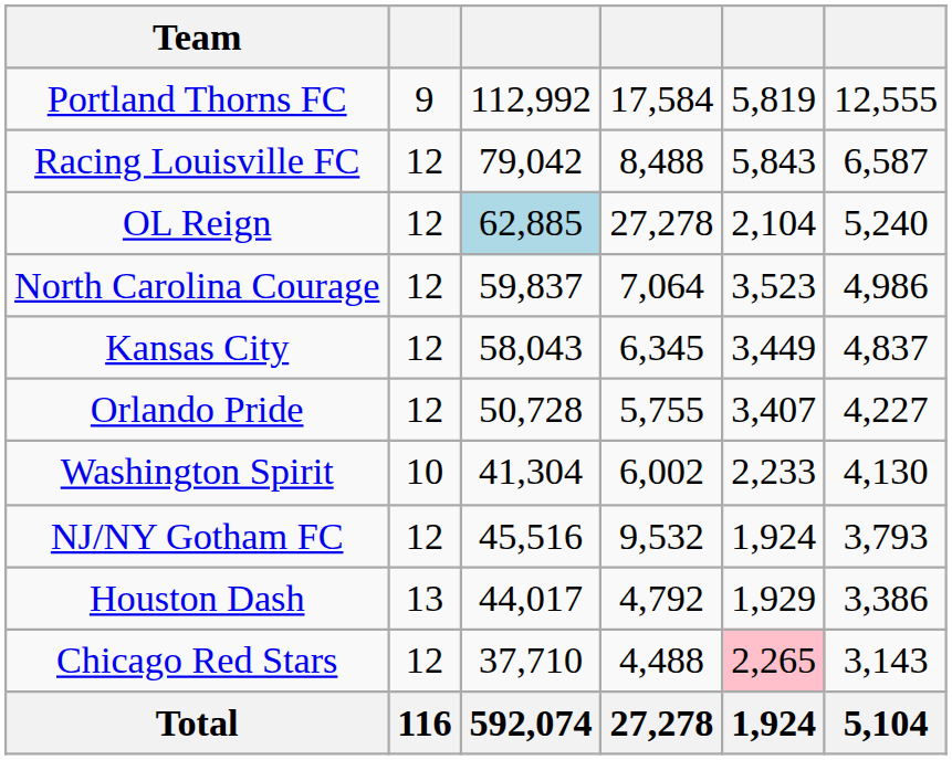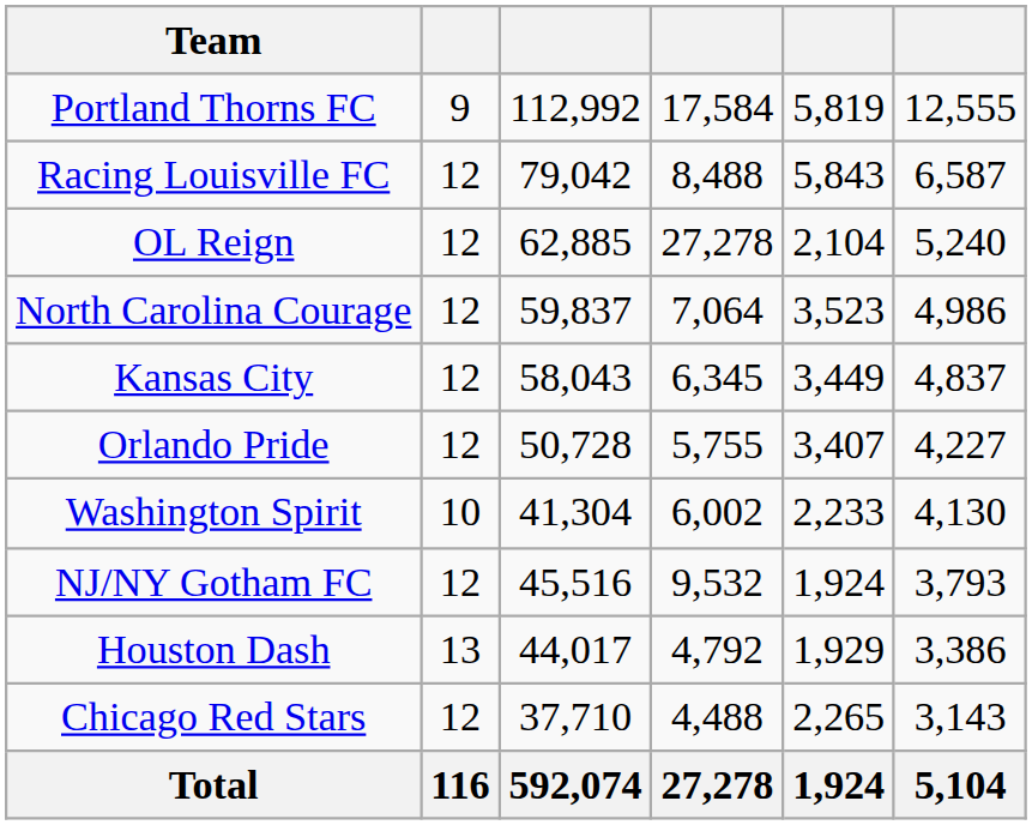OL Reign | column 3: lightblue background -> no background
Chicago Red Stars | column 5: pink background -> no background
